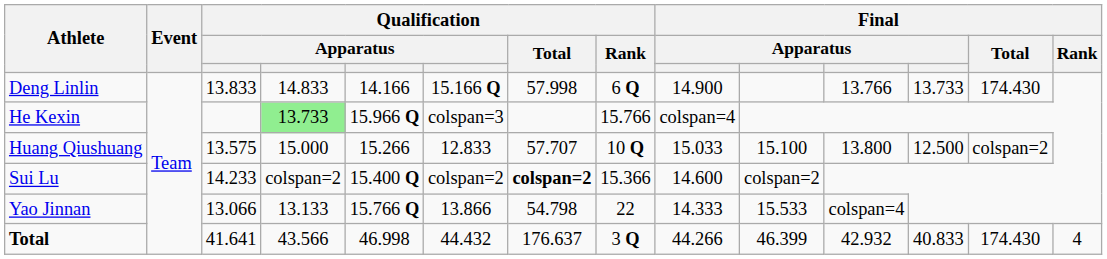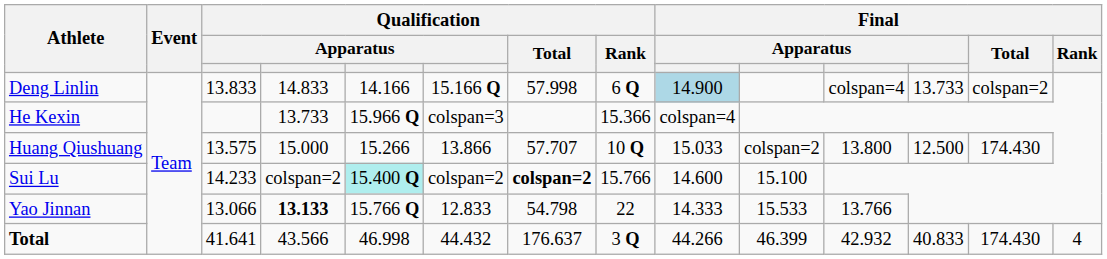Deng Linlin | column 9: no background -> lightblue background
Deng Linlin | column 11: 13.766 -> colspan=4
Deng Linlin | Final / Total: 174.430 -> colspan=2
He Kexin | column 4: lightgreen background -> no background
He Kexin | Qualification / Rank: 15.766 -> 15.366
Huang Qiushuang | column 6: 12.833 -> 13.866
Huang Qiushuang | column 10: 15.100 -> colspan=2
Huang Qiushuang | Final / Total: colspan=2 -> 174.430
Sui Lu | column 5: no background -> paleturquoise background
Sui Lu | Qualification / Rank: 15.366 -> 15.766
Sui Lu | column 10: colspan=2 -> 15.100
Yao Jinnan | column 4: normal -> bold
Yao Jinnan | column 6: 13.866 -> 12.833
Yao Jinnan | column 11: colspan=4 -> 13.766
